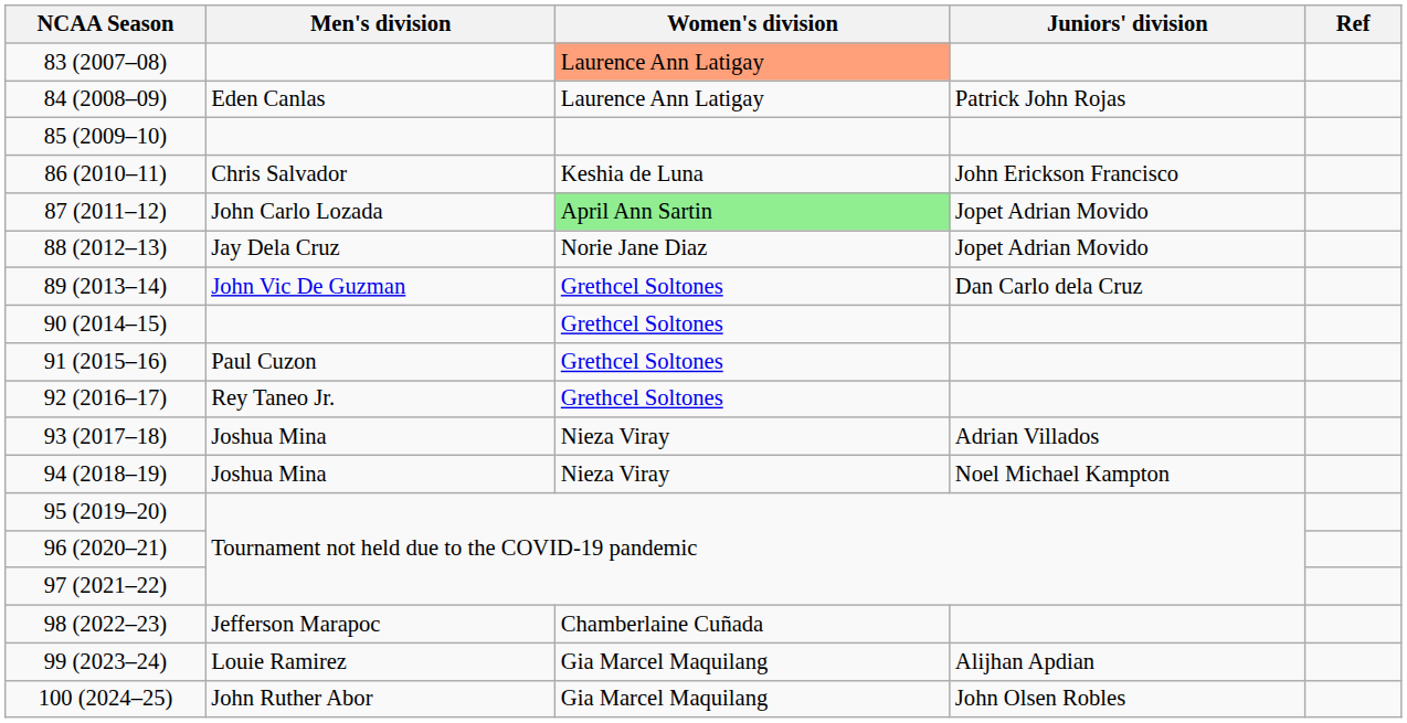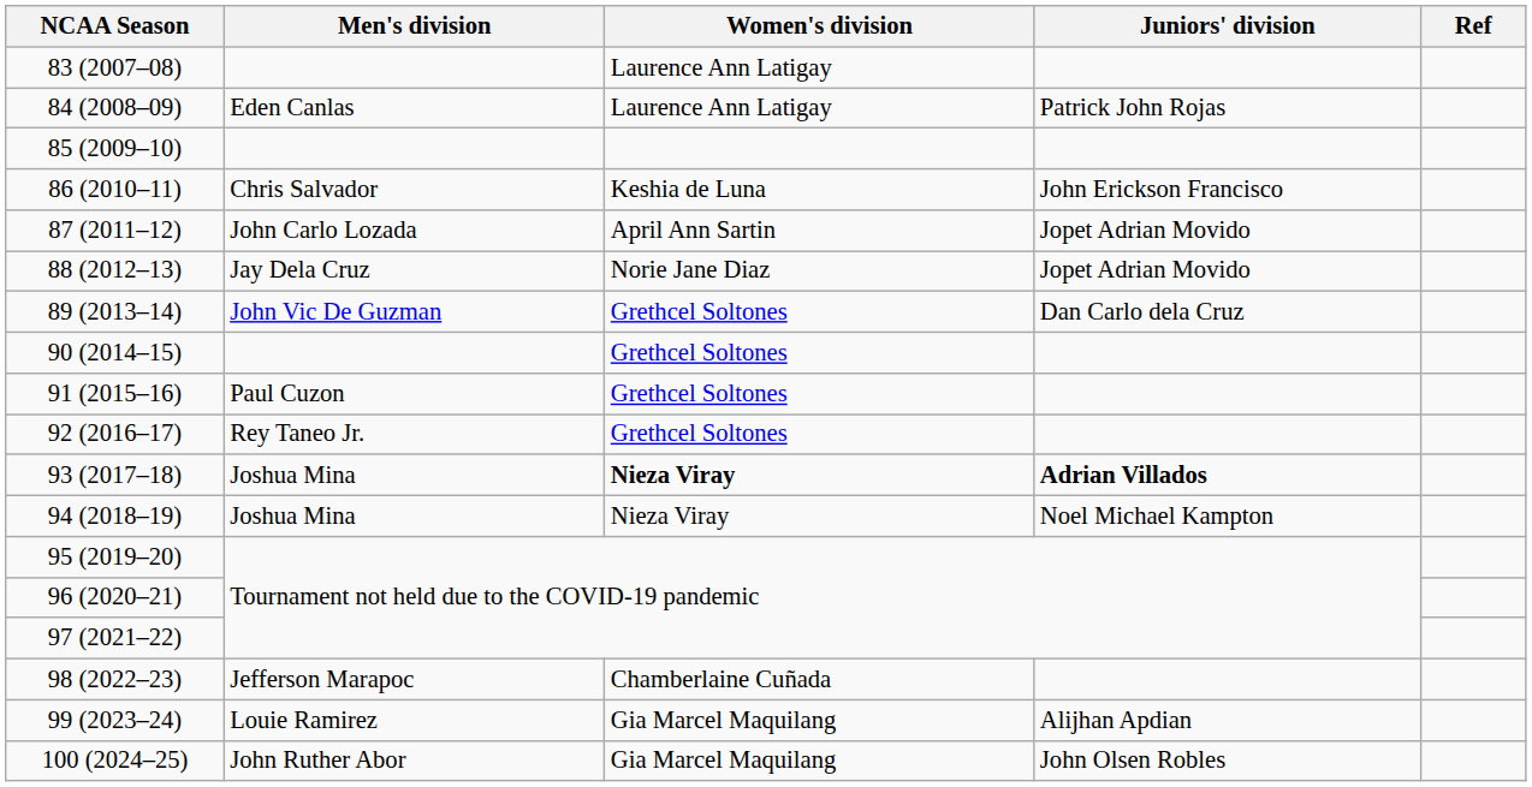83 (2007–08) | Women's division: lightsalmon background -> no background
87 (2011–12) | Women's division: lightgreen background -> no background
93 (2017–18) | Women's division: normal -> bold
93 (2017–18) | Juniors' division: normal -> bold
